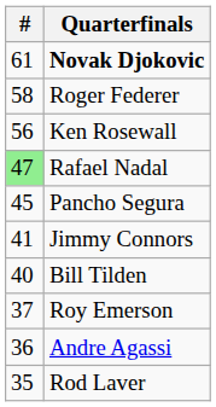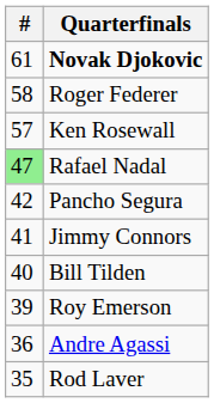Ken Rosewall | #: 56 -> 57
Pancho Segura | #: 45 -> 42
Roy Emerson | #: 37 -> 39
